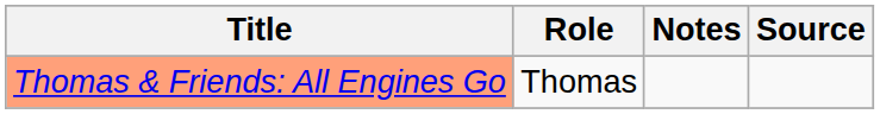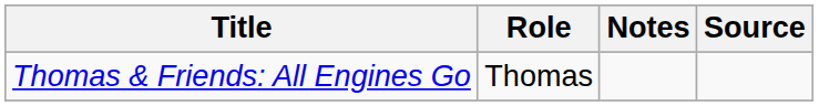row 2 | Title: lightsalmon background -> no background
